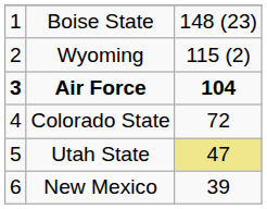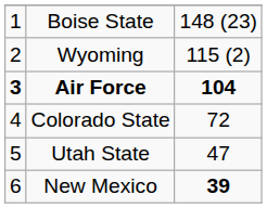Utah State | column 3: khaki background -> no background
New Mexico | column 3: normal -> bold
